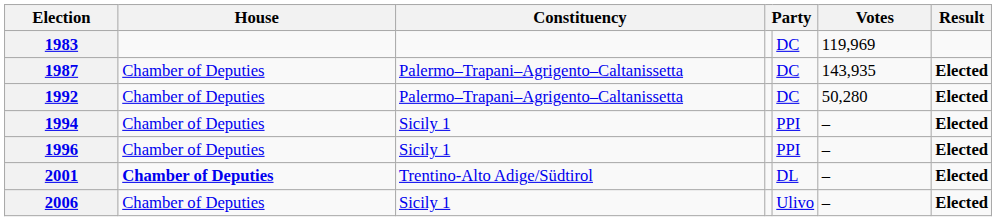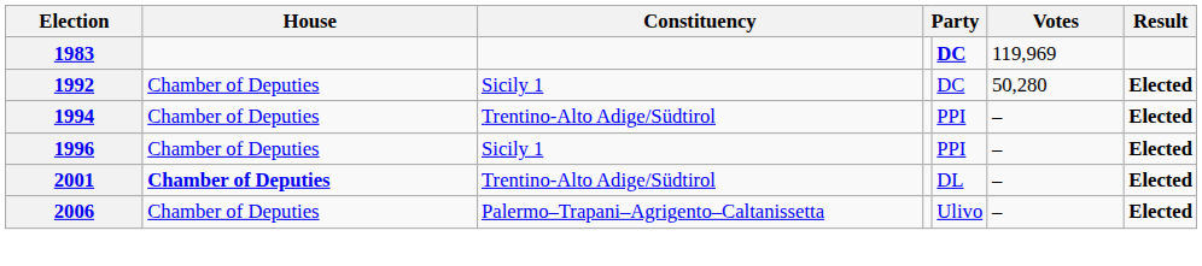1983 | column 5: normal -> bold
- row: 1987 | Chamber of Deputies | Palermo–Trapani–Agrigento–Caltanissetta | DC | 143,935 | Elected
1992 | Constituency: Palermo–Trapani–Agrigento–Caltanissetta -> Sicily 1
1994 | Constituency: Sicily 1 -> Trentino-Alto Adige/Südtirol
2006 | Constituency: Sicily 1 -> Palermo–Trapani–Agrigento–Caltanissetta
